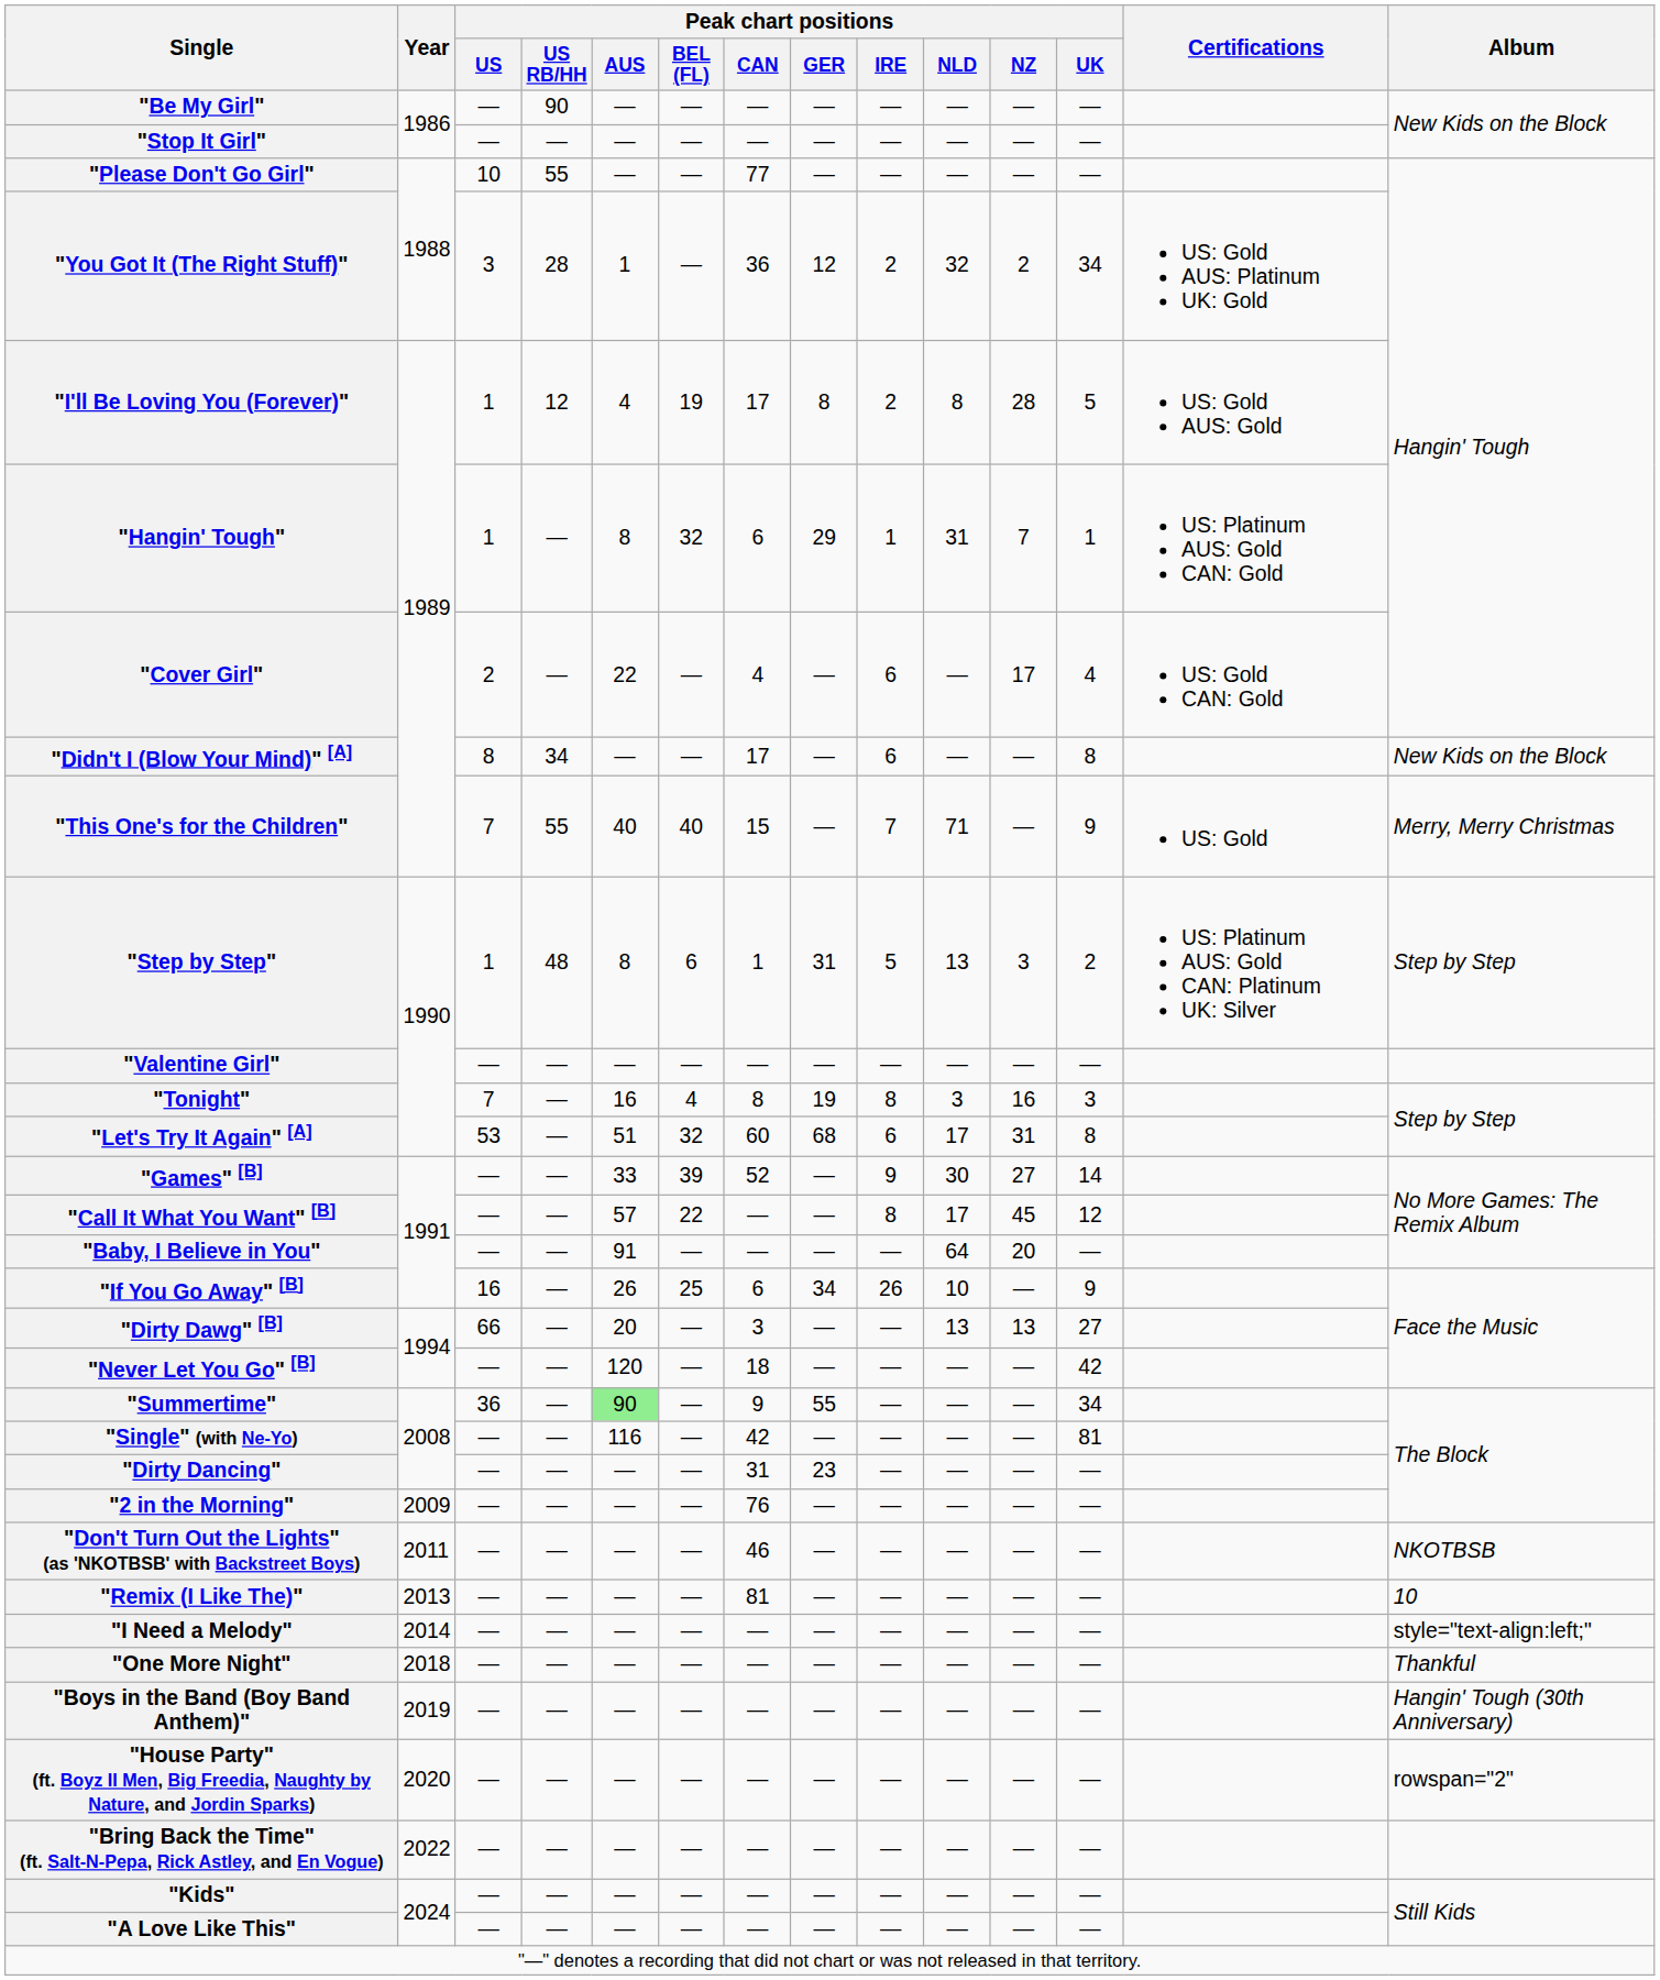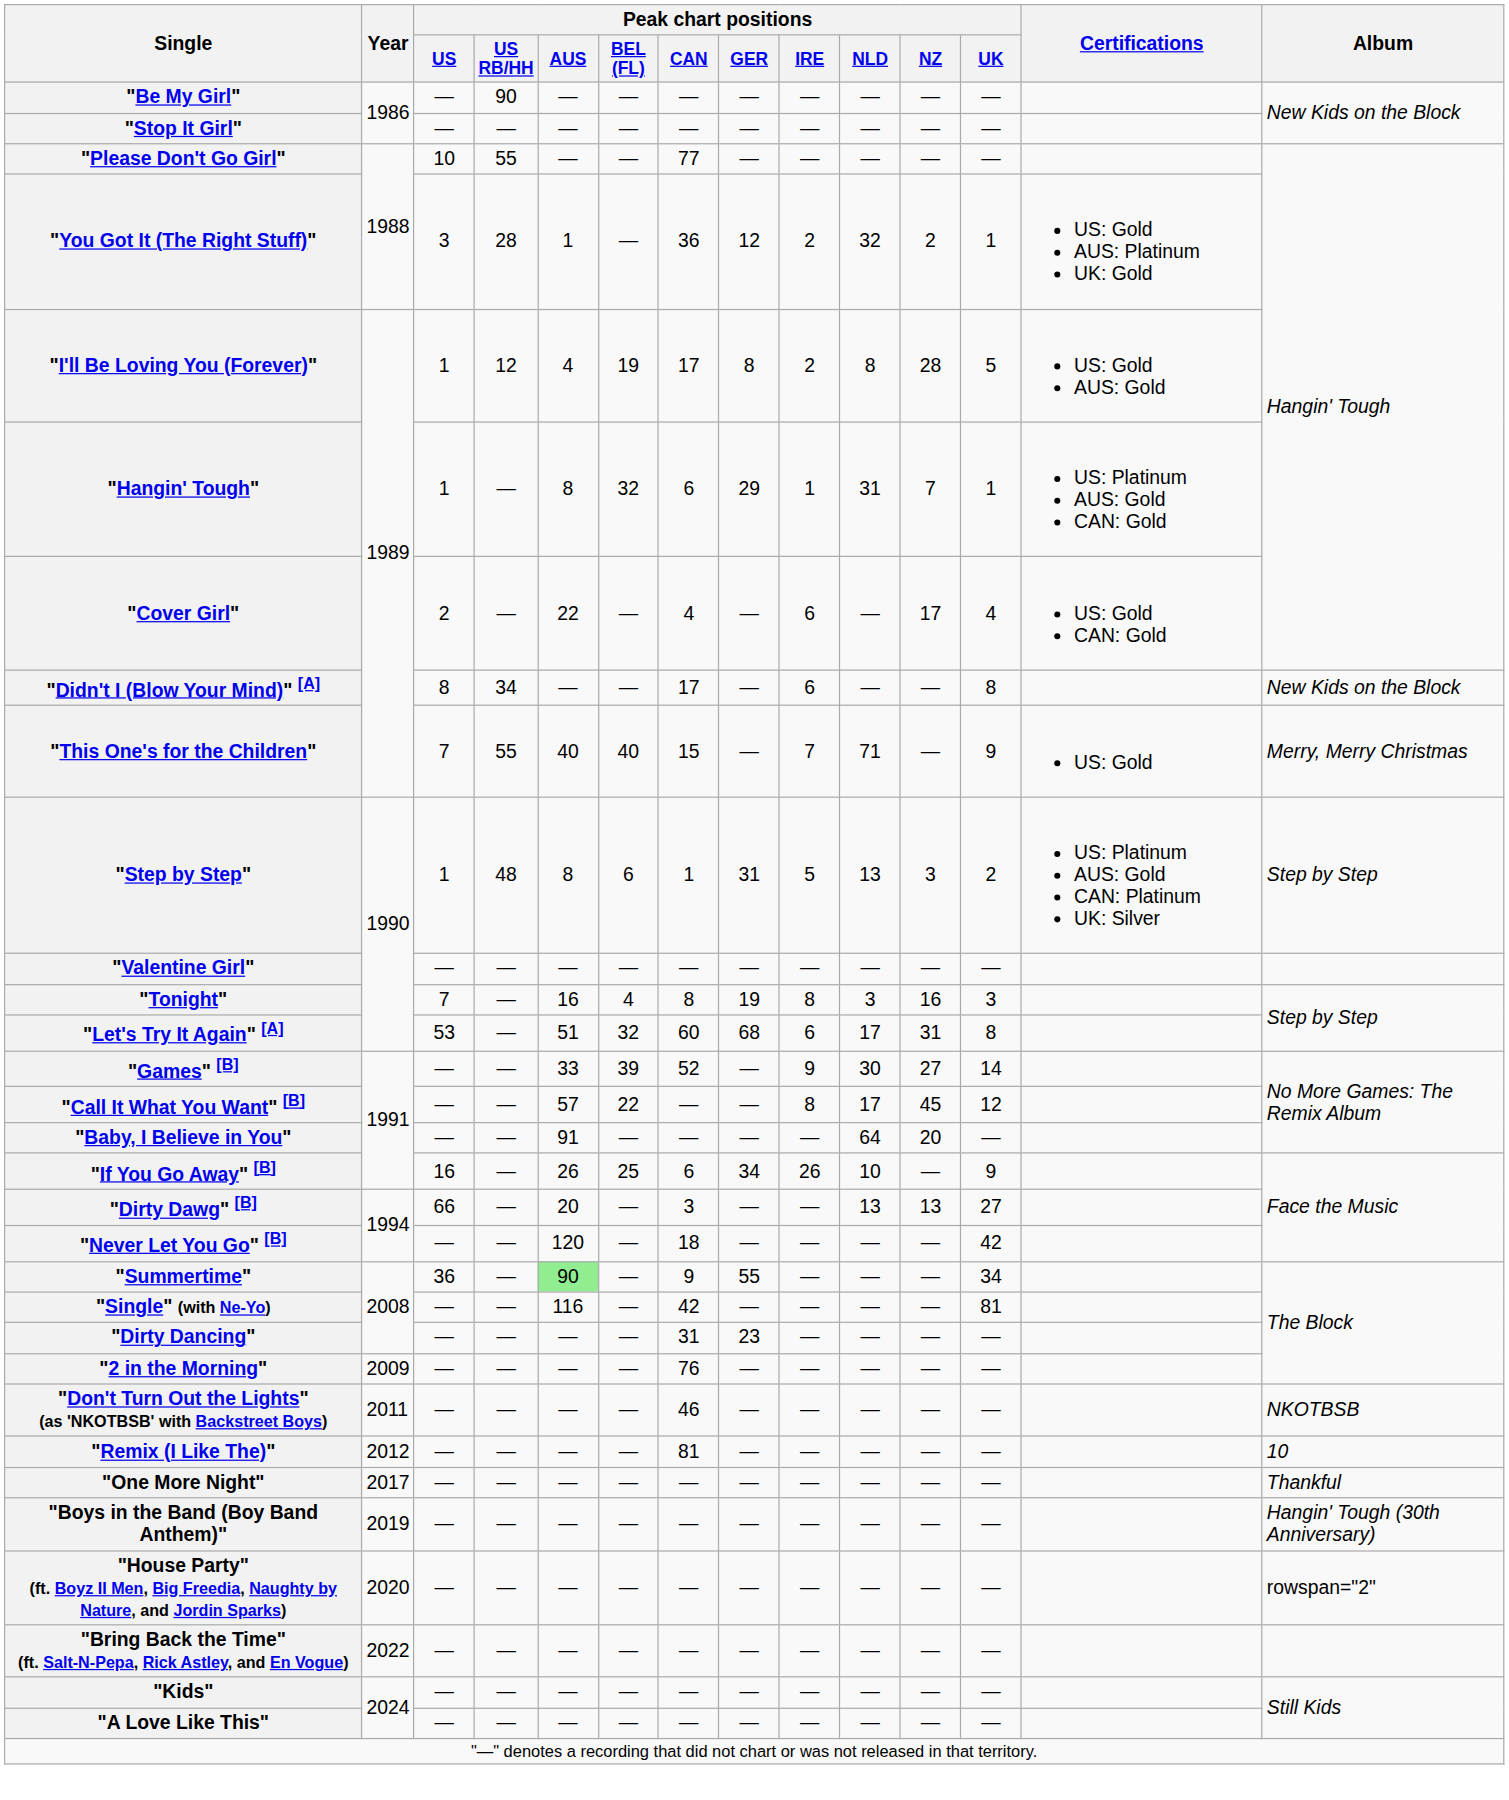"You Got It (The Right Stuff)" | Peak chart positions / UK: 34 -> 1
"Remix (I Like The)" | Year: 2013 -> 2012
- row: "I Need a Melody" | 2014 | — | — | — | — | — | — | — | — | — | — | style="text-align:left;"
"One More Night" | Year: 2018 -> 2017
